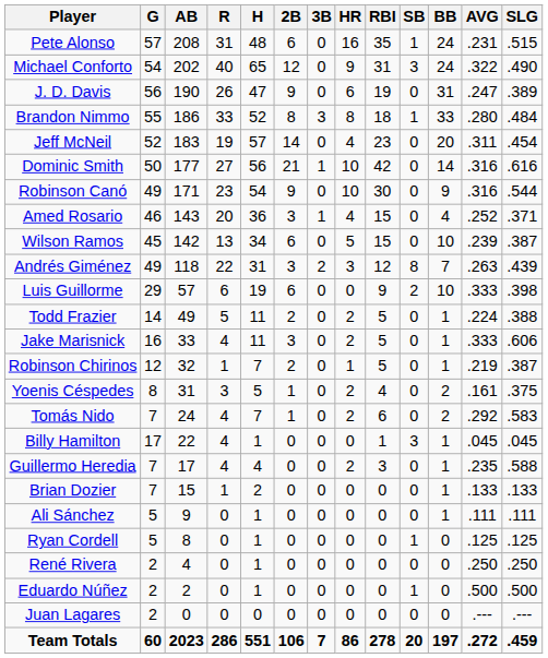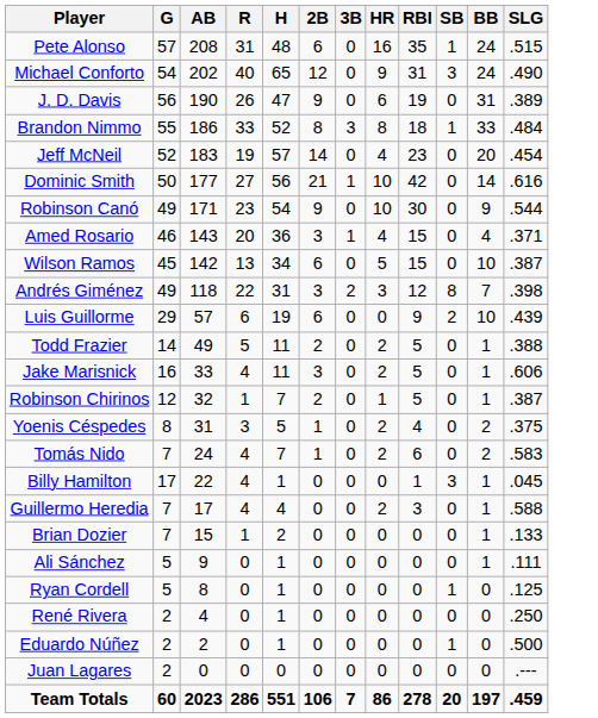- column: AVG | .231 | .322 | .247 | .280 | .311 | .316 | .316 | .252 | .239 | .263 | .333 | .224 | .333 | .219 | .161 | .292 | .045 | .235 | .133 | .111 | .125 | .250 | .500 | .--- | .272
Andrés Giménez | SLG: .439 -> .398
Luis Guillorme | SLG: .398 -> .439
